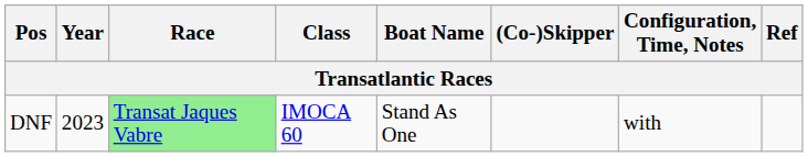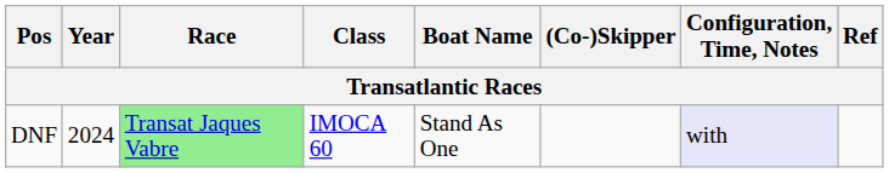DNF | Year: 2023 -> 2024
DNF | Configuration, Time, Notes: no background -> lavender background
